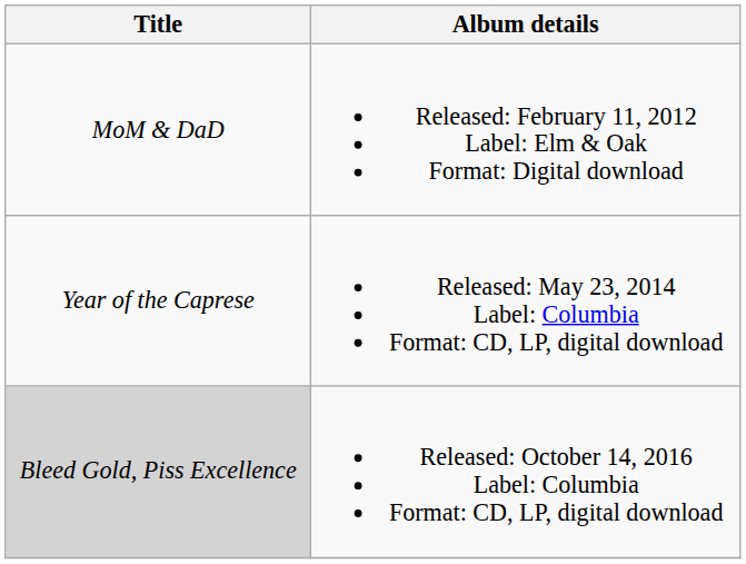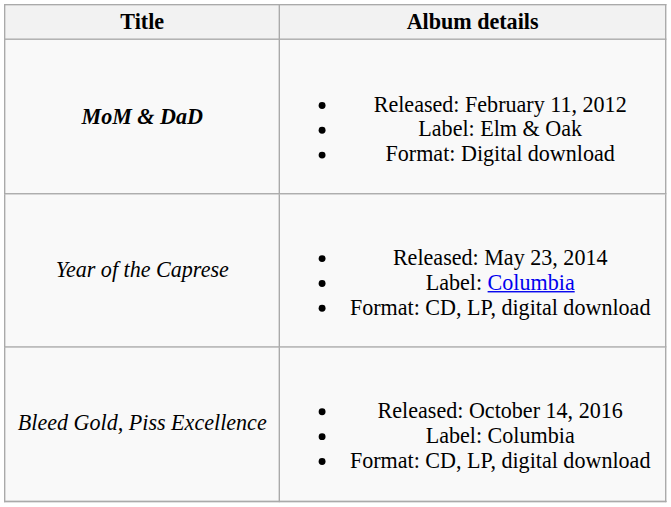MoM & DaD | Title: normal -> bold
Bleed Gold, Piss Excellence | Title: lightgrey background -> no background
